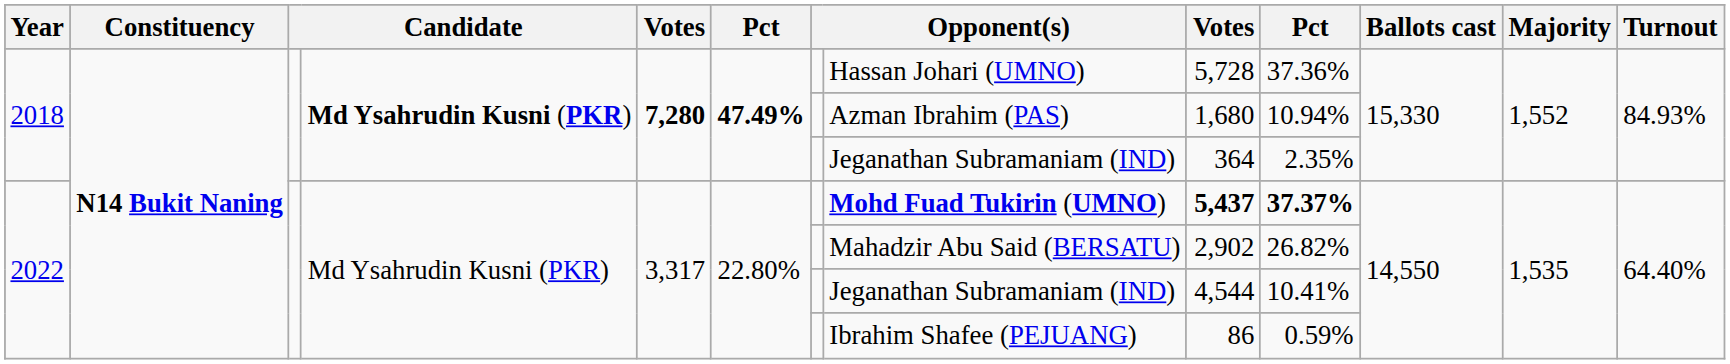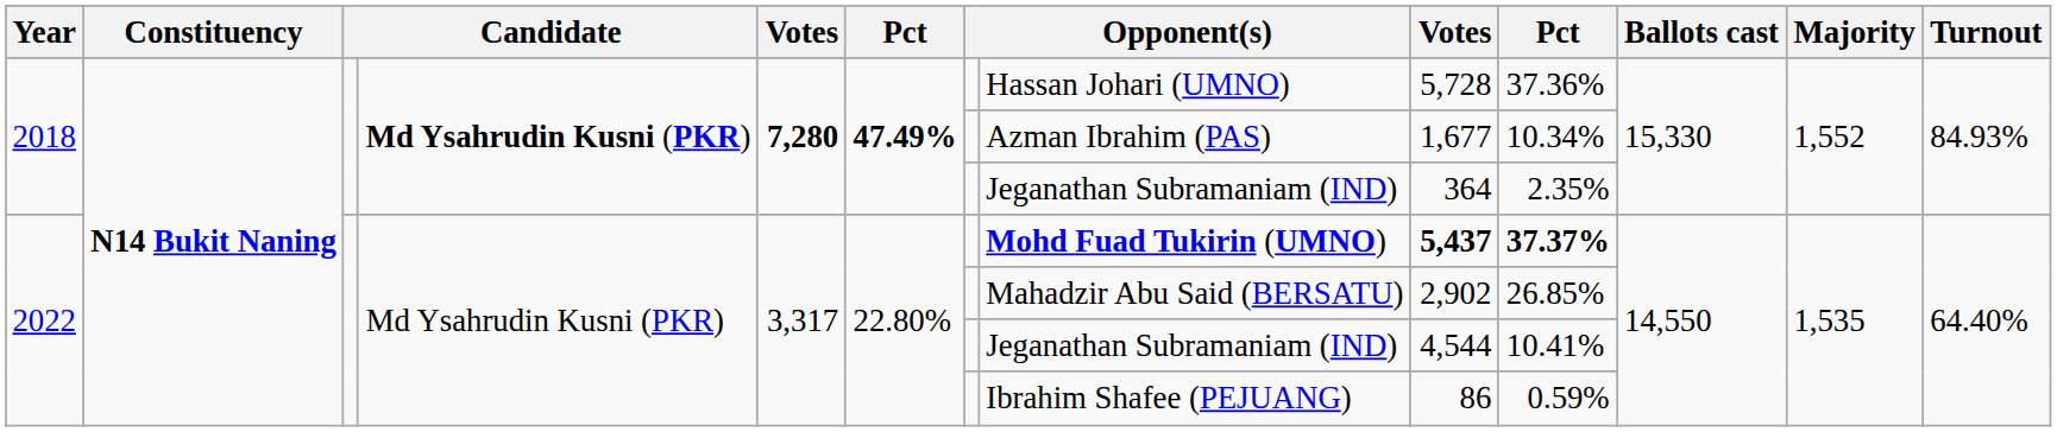row 3 | column 9: 1,680 -> 1,677
row 3 | column 10: 10.94% -> 10.34%
row 6 | column 10: 26.82% -> 26.85%
